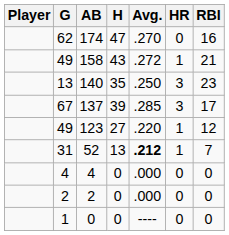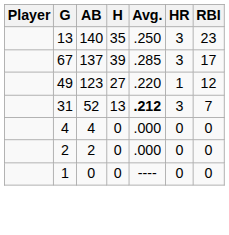- row: 62 | 174 | 47 | .270 | 0 | 16
- row: 49 | 158 | 43 | .272 | 1 | 21
52 | HR: 1 -> 3
